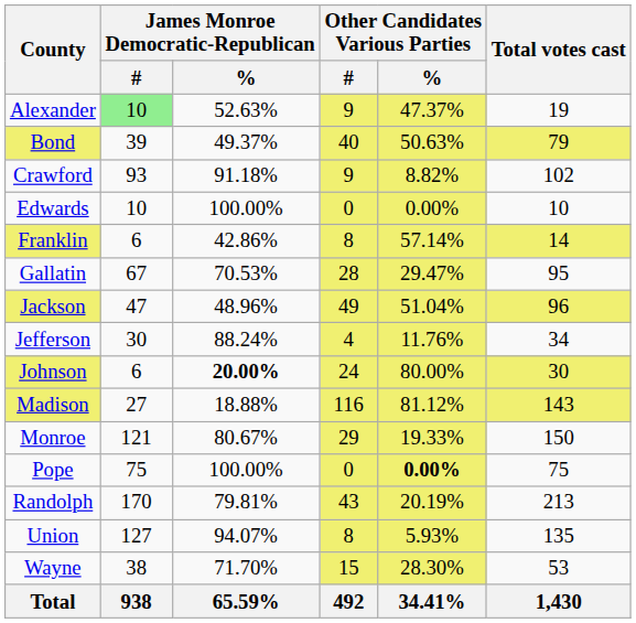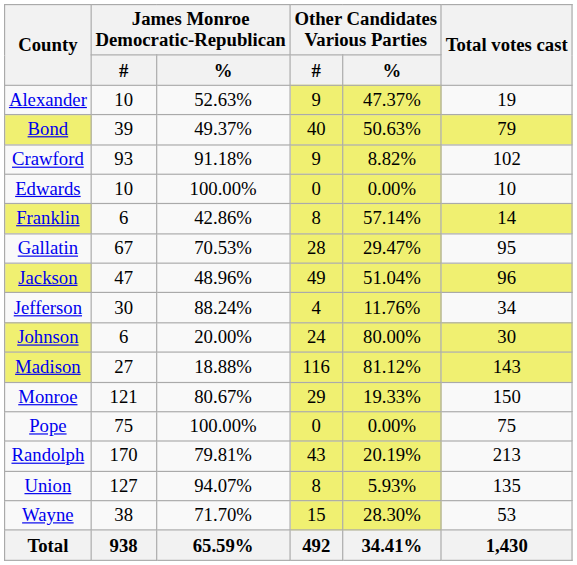Alexander | James Monroe Democratic-Republican / #: lightgreen background -> no background
Johnson | James Monroe Democratic-Republican / %: bold -> normal
Pope | Other Candidates Various Parties / %: bold -> normal
